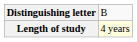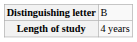Length of study | column 2: lightyellow background -> no background
